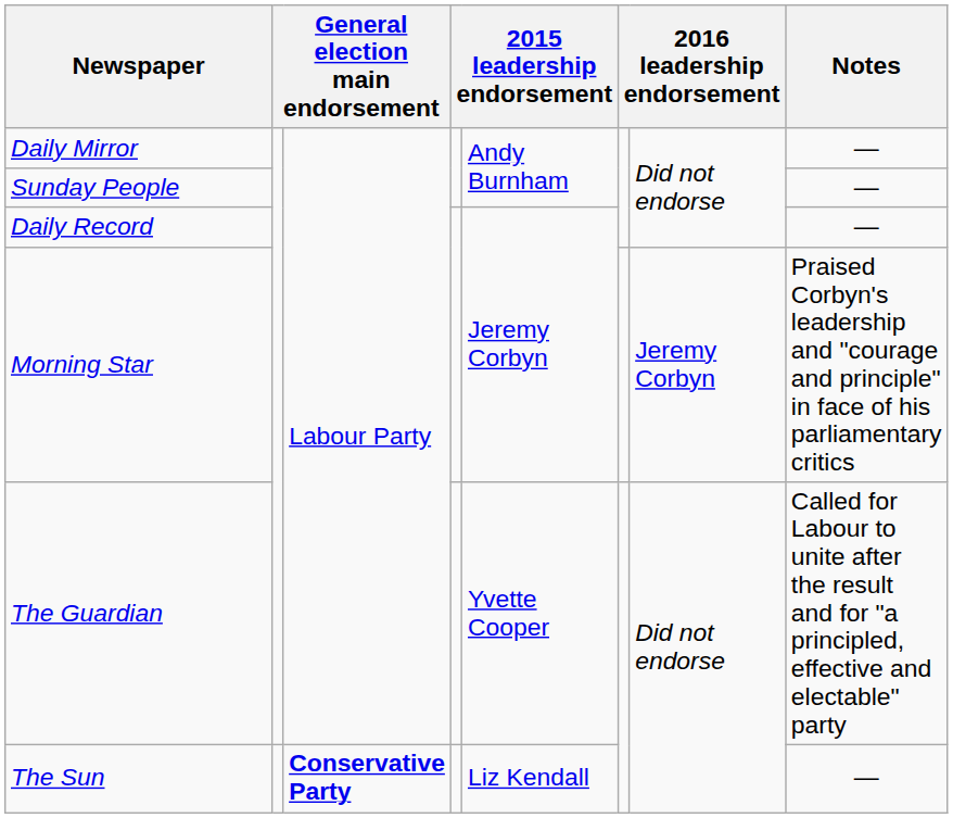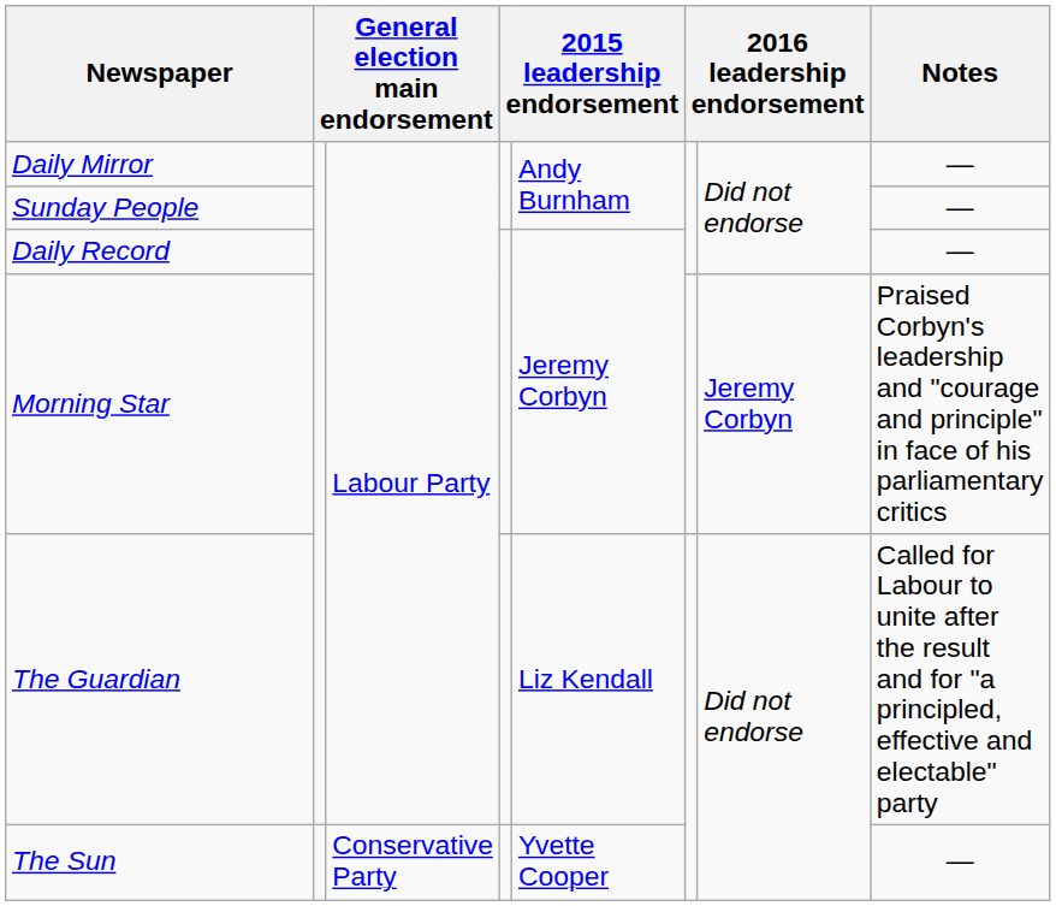The Guardian | column 5: Yvette Cooper -> Liz Kendall
The Sun | column 3: bold -> normal
The Sun | column 5: Liz Kendall -> Yvette Cooper
